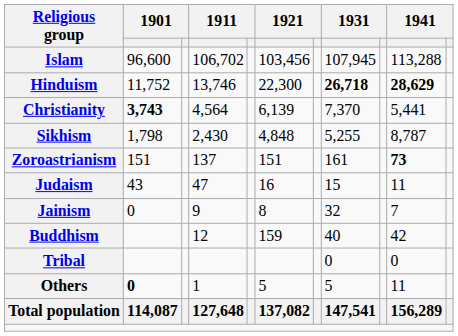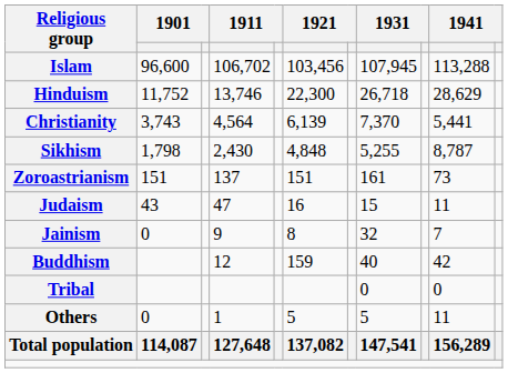Hinduism | column 8: bold -> normal
Hinduism | column 10: bold -> normal
Christianity | column 2: bold -> normal
Zoroastrianism | column 10: bold -> normal
Others | column 2: bold -> normal
